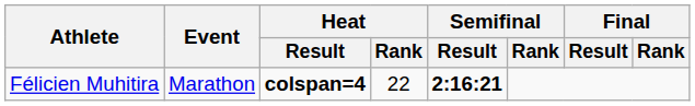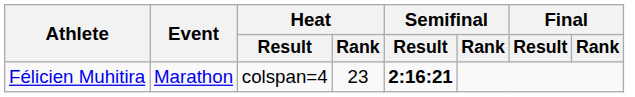Félicien Muhitira | Heat / Result: bold -> normal
Félicien Muhitira | Heat / Rank: 22 -> 23
